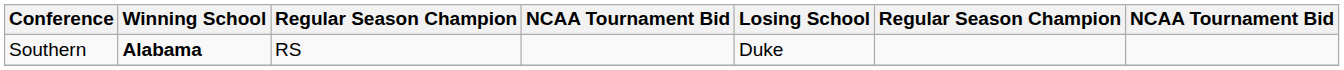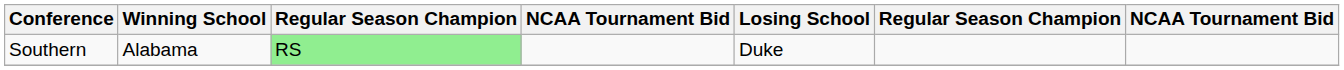Southern | Winning School: bold -> normal
Southern | column 3: no background -> lightgreen background
